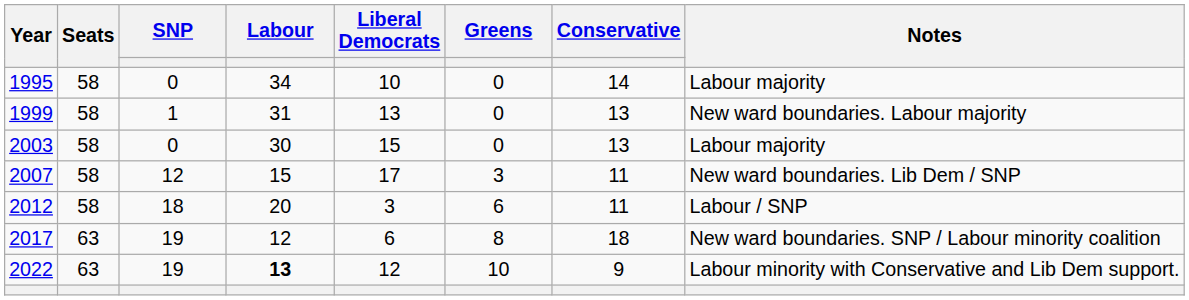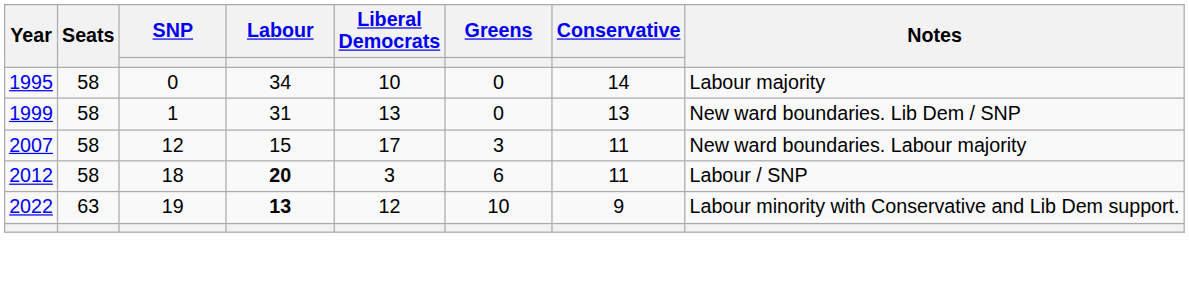1999 | Notes: New ward boundaries. Labour majority -> New ward boundaries. Lib Dem / SNP
- row: 2003 | 58 | 0 | 30 | 15 | 0 | 13 | Labour majority
2007 | Notes: New ward boundaries. Lib Dem / SNP -> New ward boundaries. Labour majority
2012 | Labour: normal -> bold
- row: 2017 | 63 | 19 | 12 | 6 | 8 | 18 | New ward boundaries. SNP / Labour minority coalition
